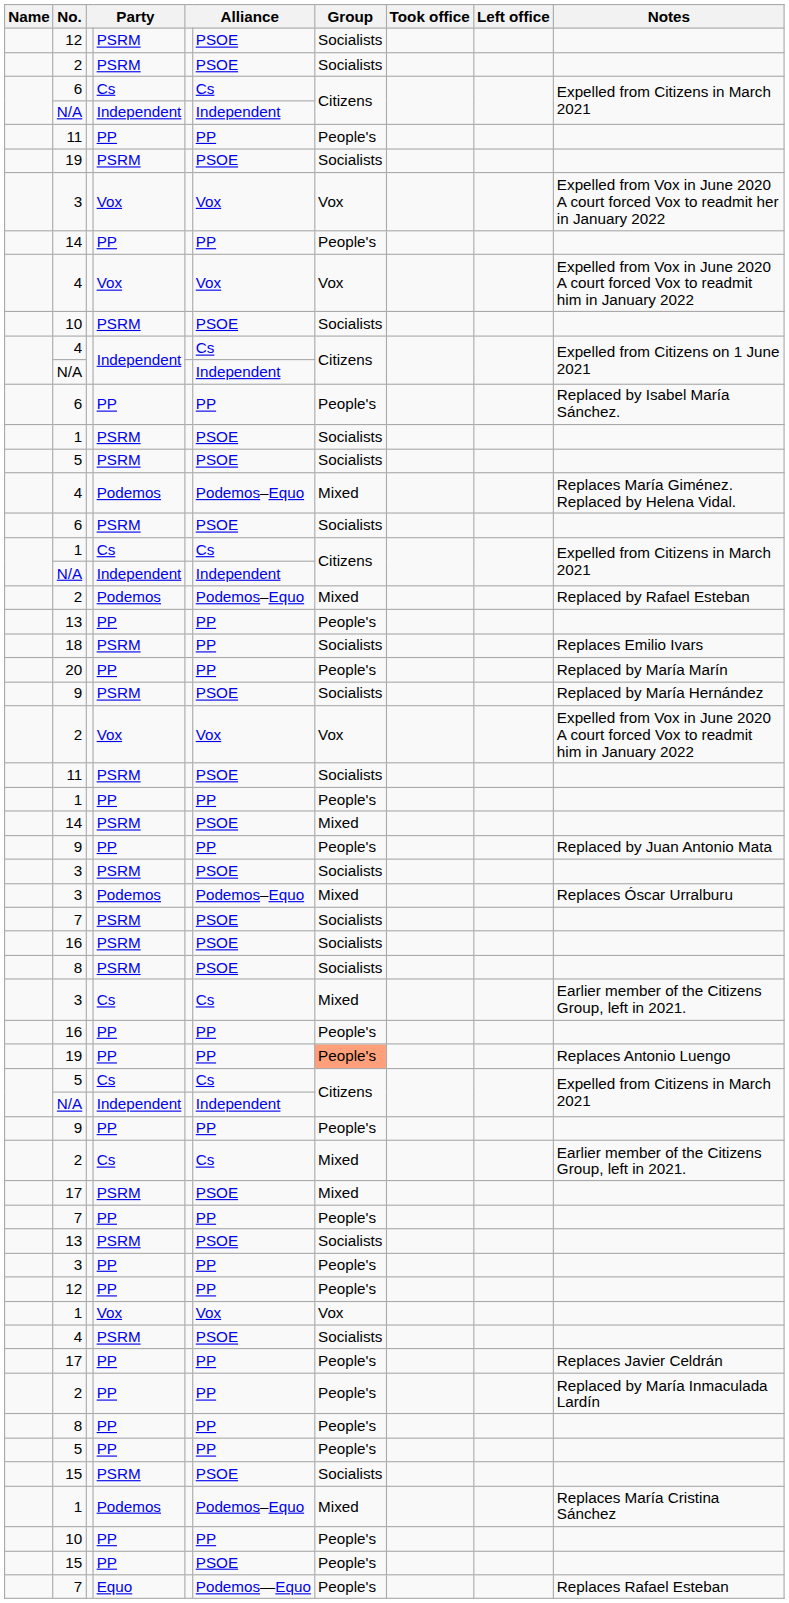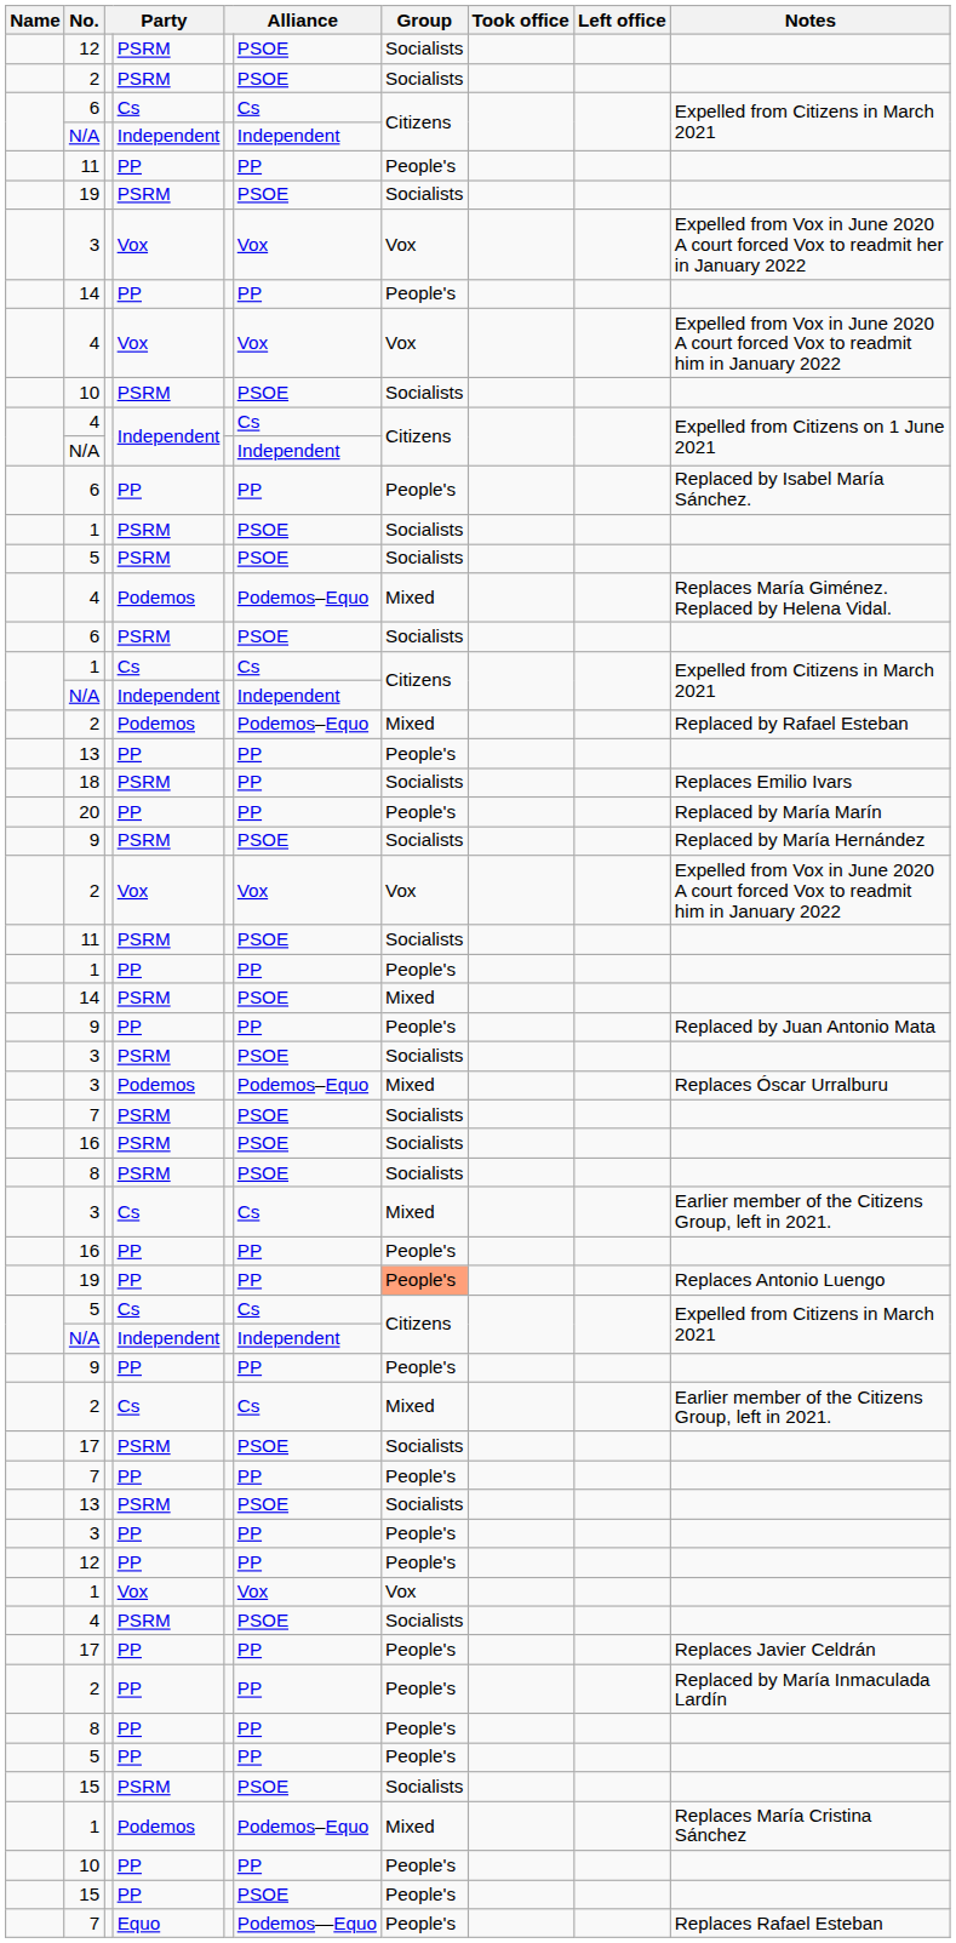17 / PSRM | Group: Mixed -> Socialists
